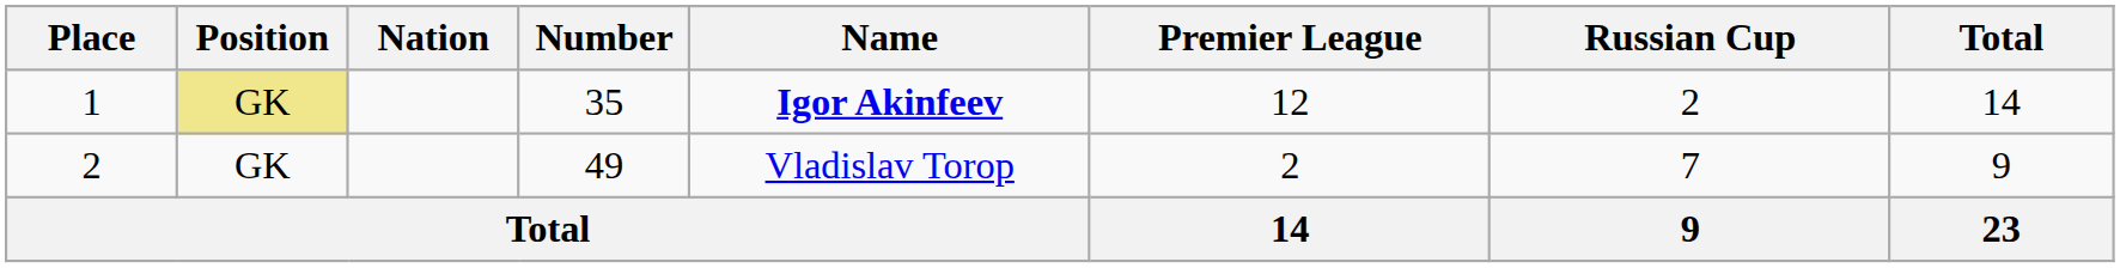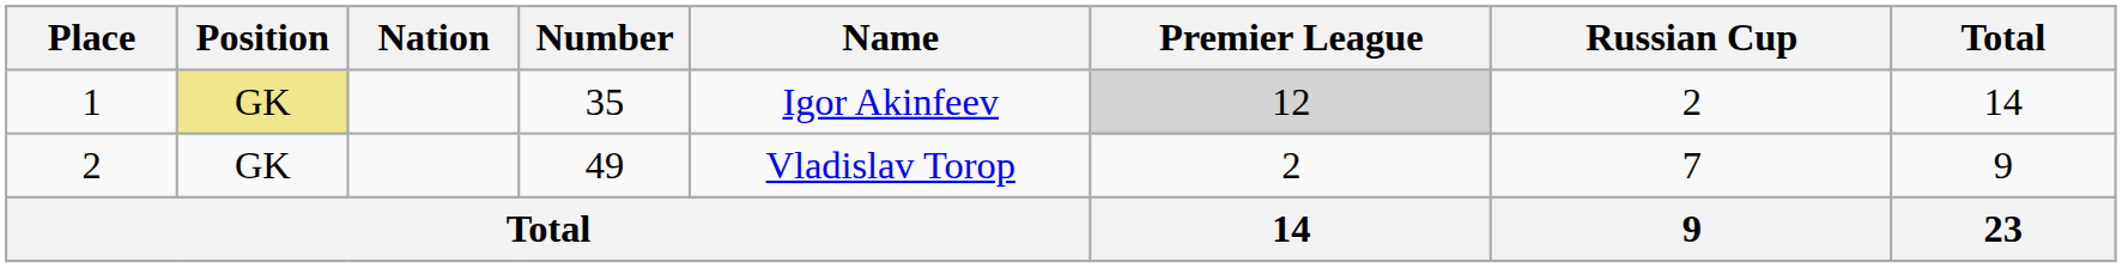1 | Name: bold -> normal
1 | Premier League: no background -> lightgrey background
